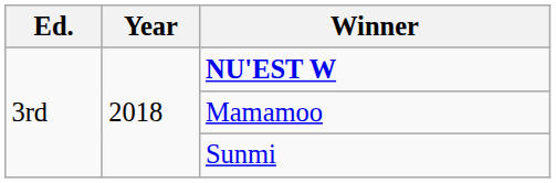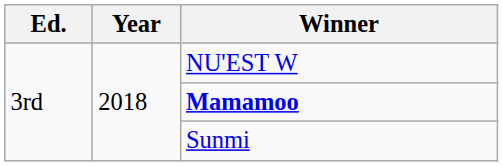NU'EST W | Winner: bold -> normal
Mamamoo | Winner: normal -> bold
